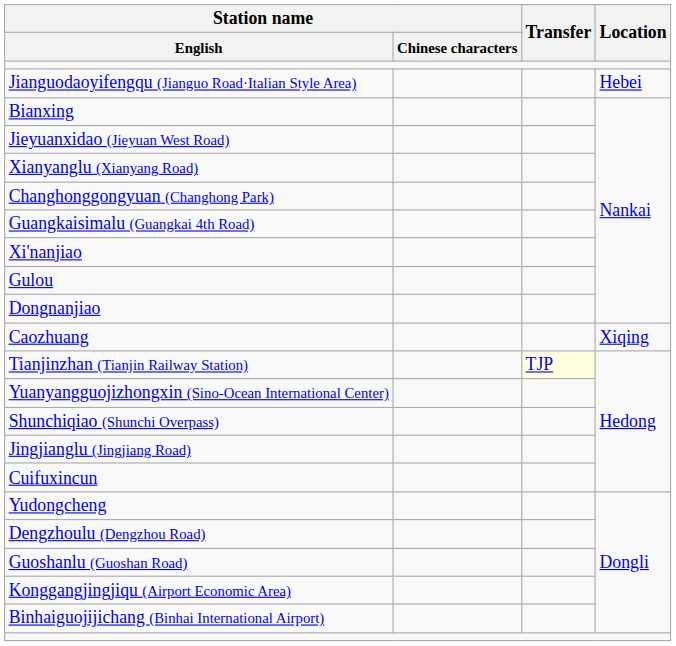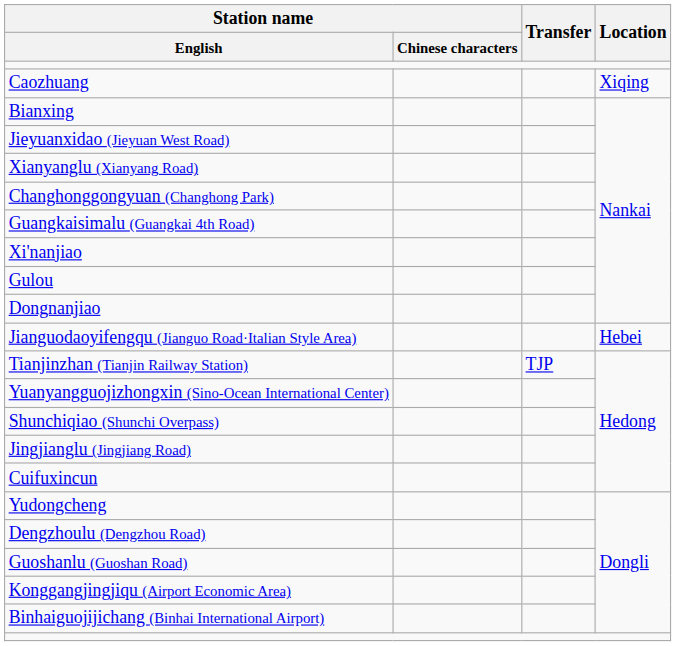rows swapped: Caozhuang <-> Jianguodaoyifengqu (Jianguo Road·Italian Style Area)
Tianjinzhan (Tianjin Railway Station) | Transfer: lightyellow background -> no background
